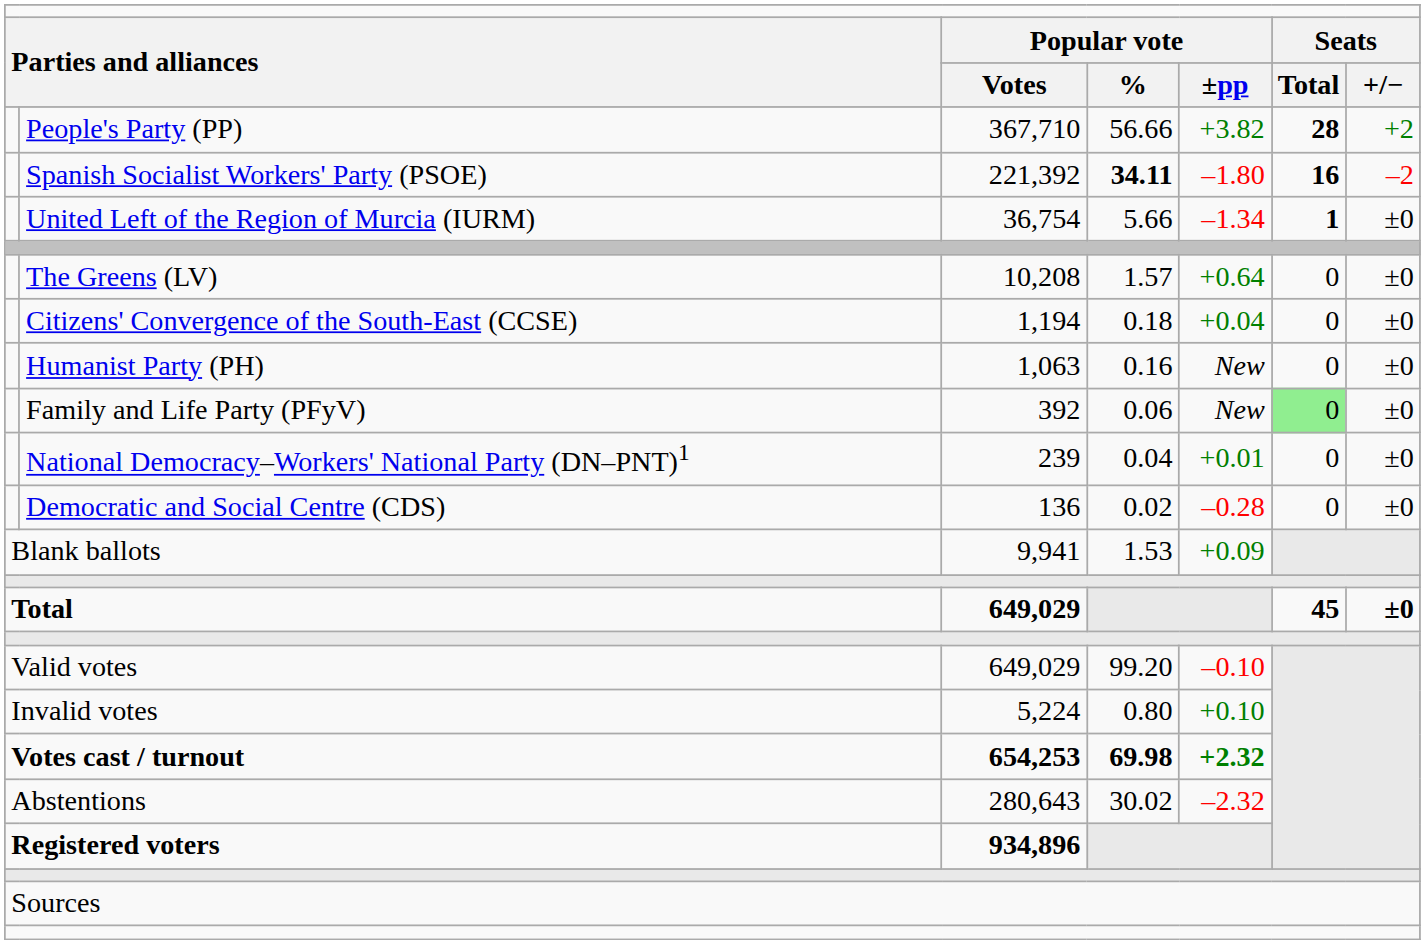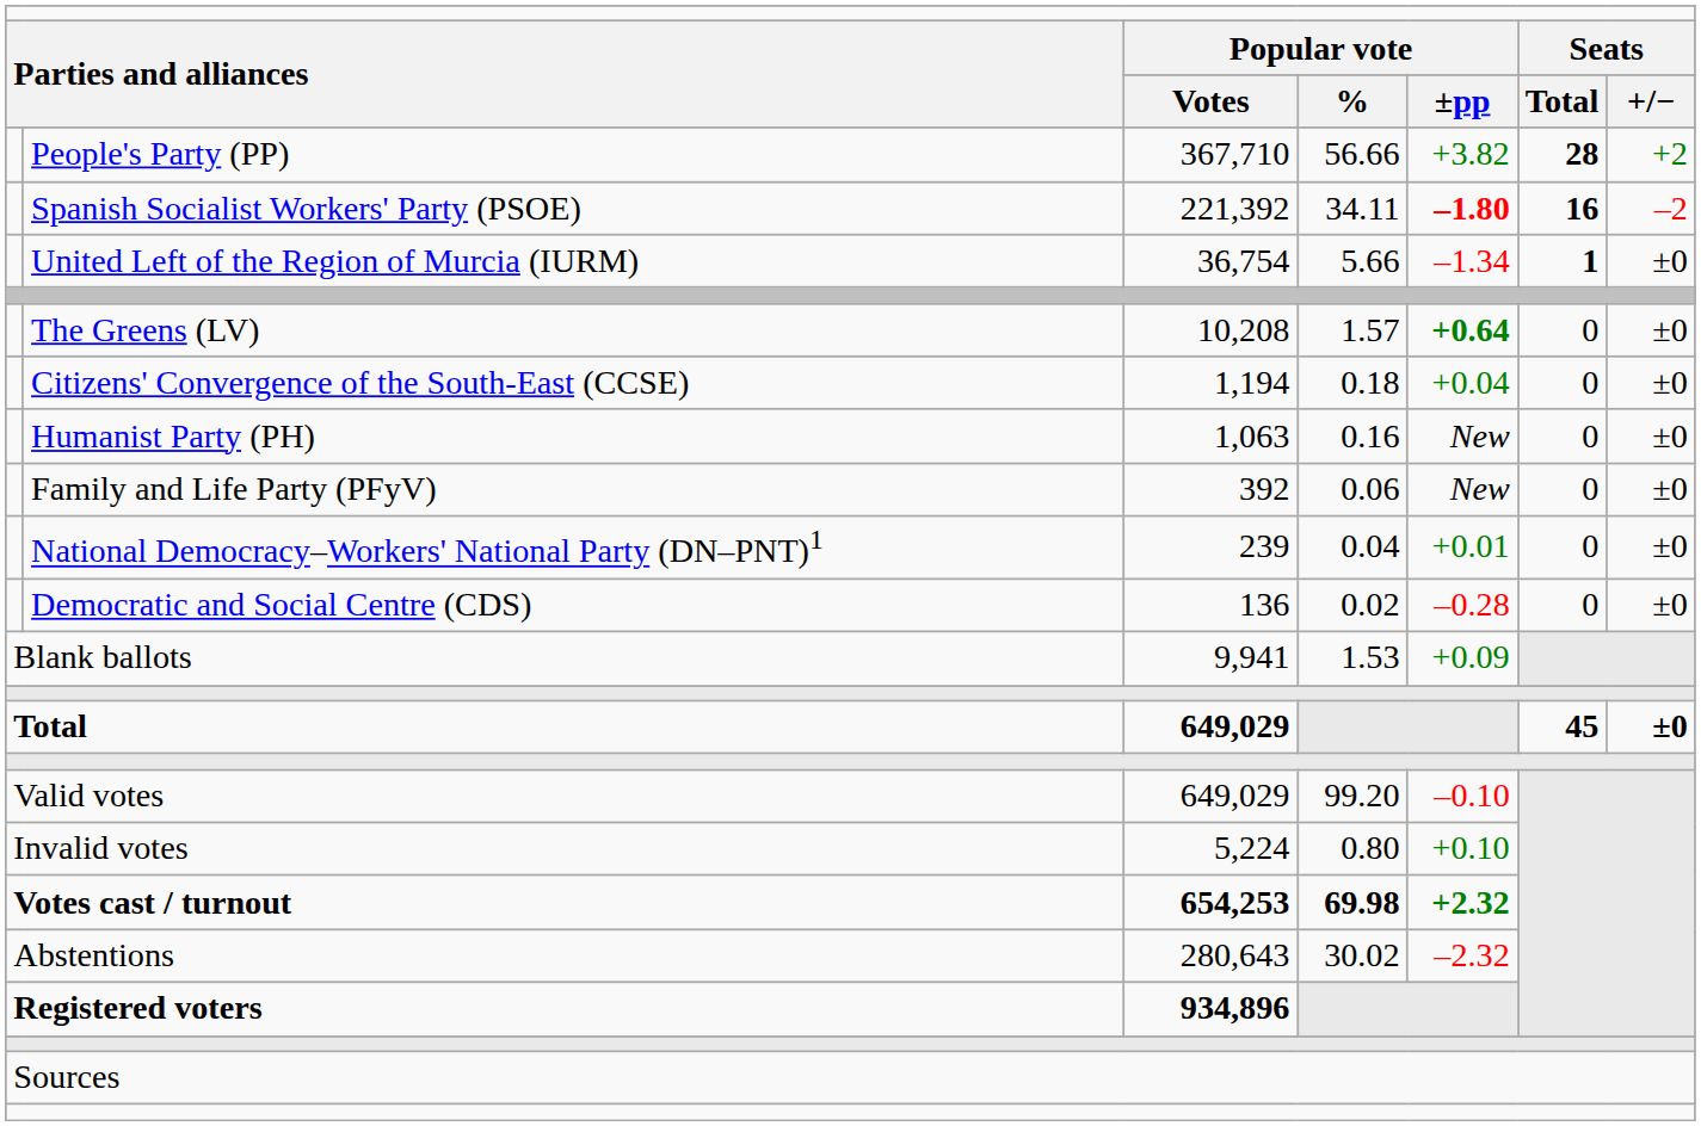Spanish Socialist Workers' Party (PSOE) | column 4: bold -> normal
Spanish Socialist Workers' Party (PSOE) | column 5: normal -> bold
The Greens (LV) | column 5: normal -> bold
Family and Life Party (PFyV) | column 6: lightgreen background -> no background
